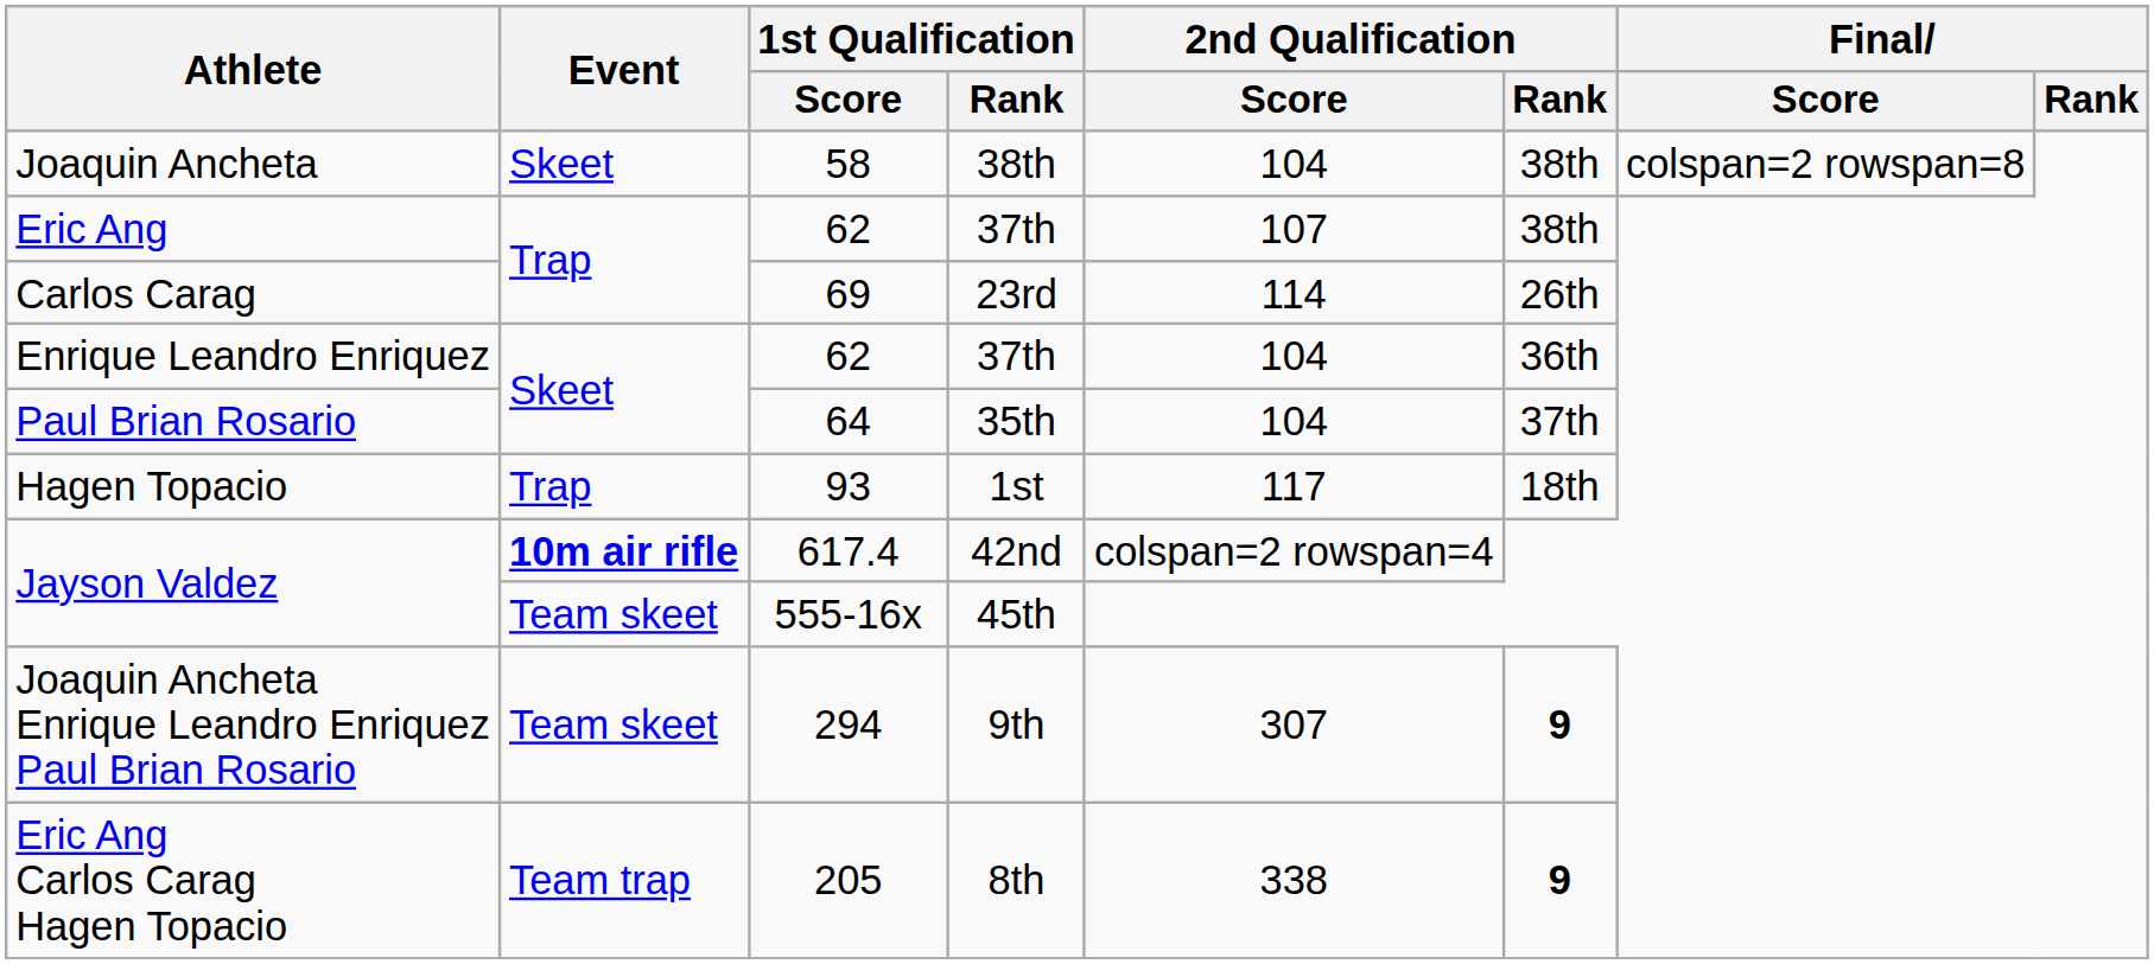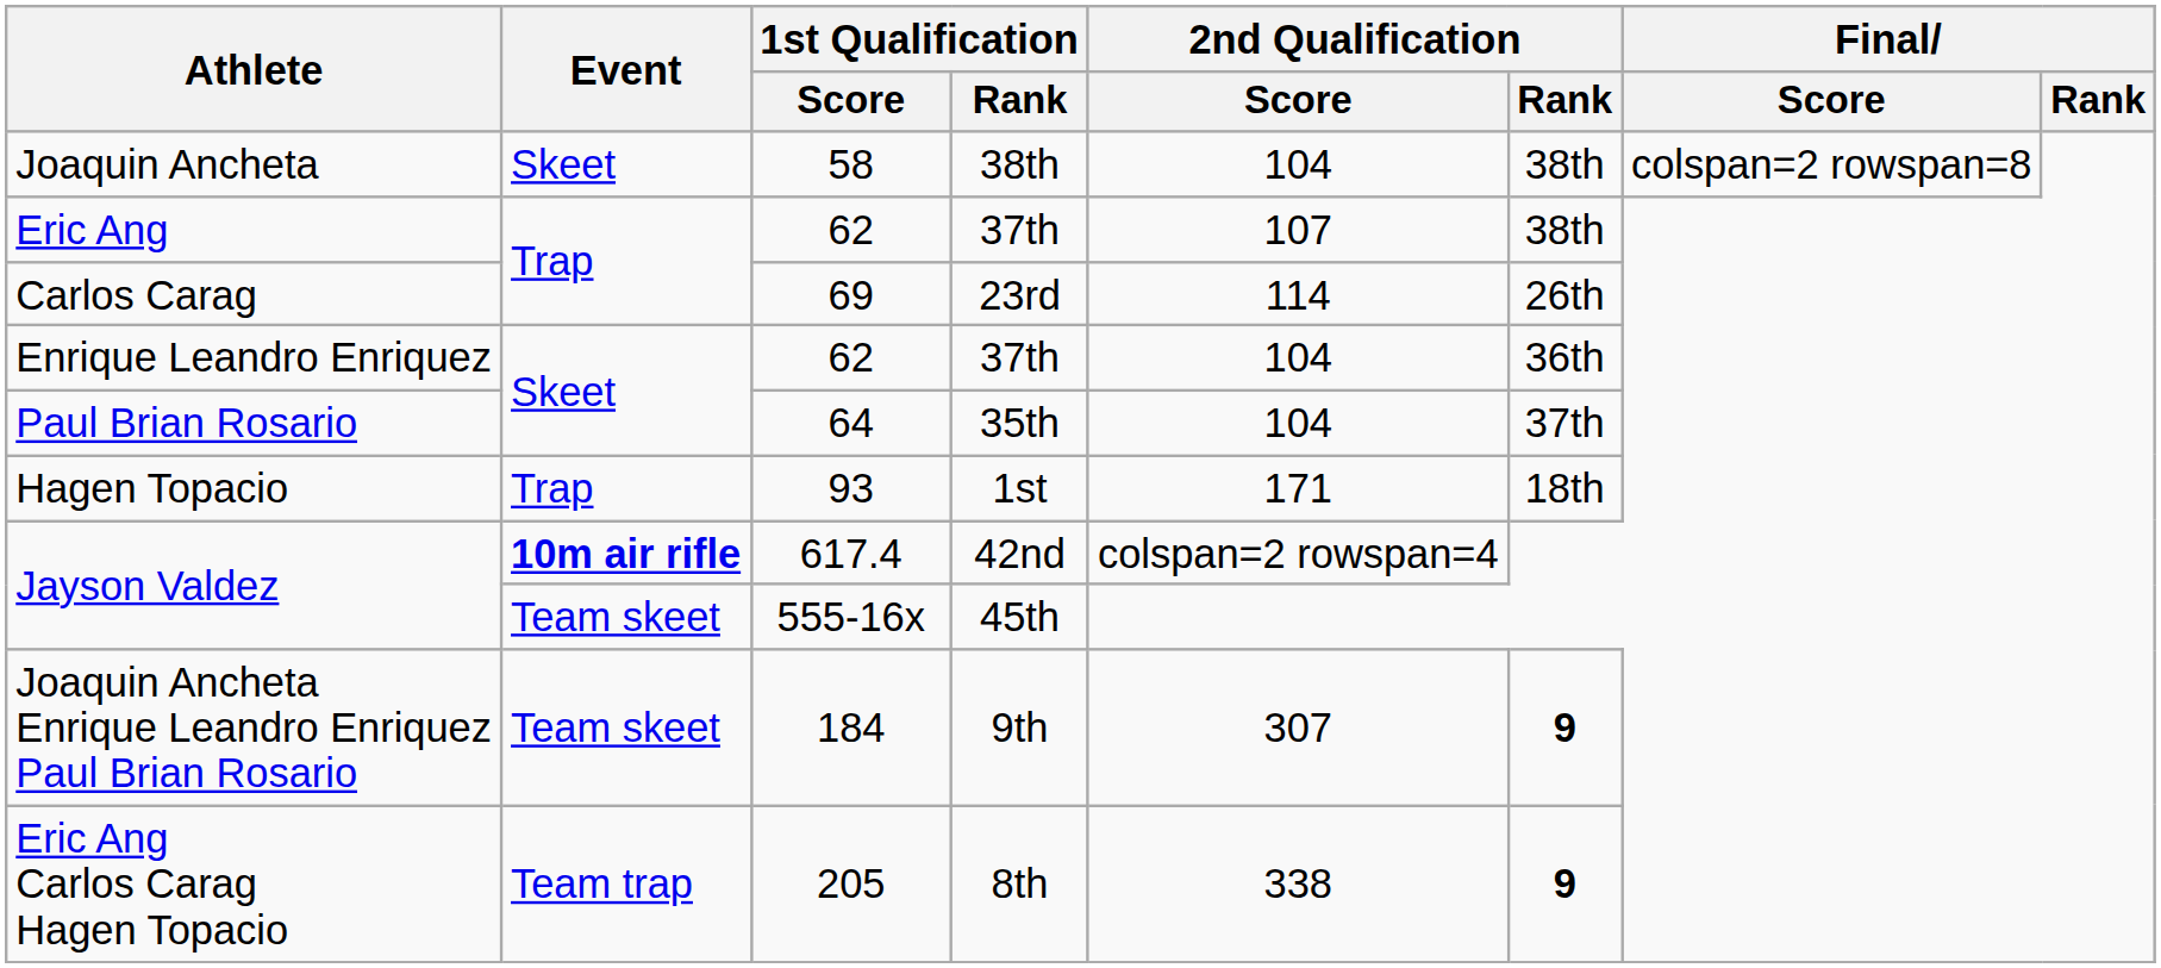Hagen Topacio | 2nd Qualification / Score: 117 -> 171
Joaquin Ancheta Enrique Leandro Enriquez Paul Brian Rosario | 1st Qualification / Score: 294 -> 184
